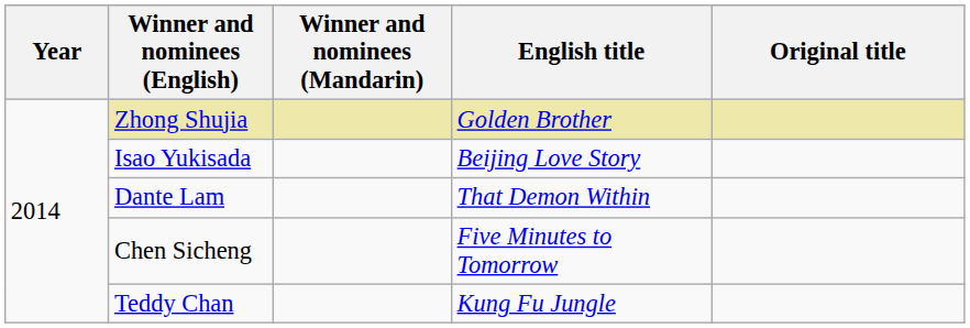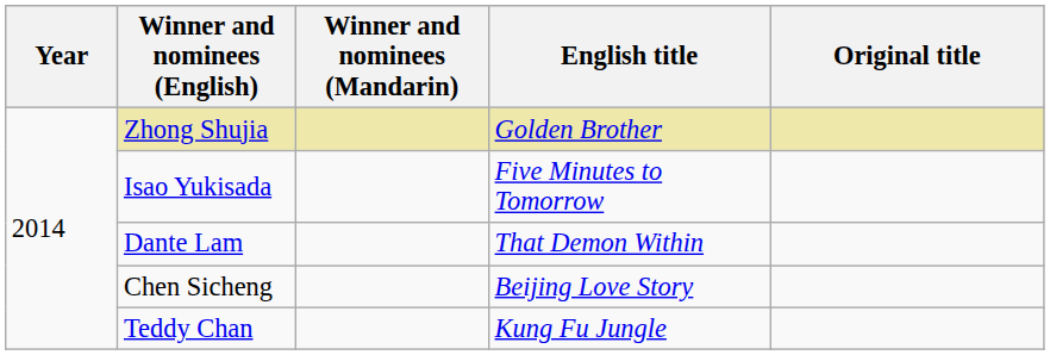Isao Yukisada | English title: Beijing Love Story -> Five Minutes to Tomorrow
Chen Sicheng | English title: Five Minutes to Tomorrow -> Beijing Love Story
